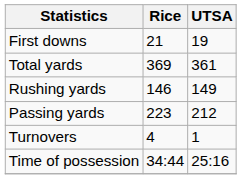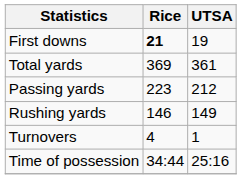First downs | Rice: normal -> bold
rows swapped: Rushing yards <-> Passing yards
